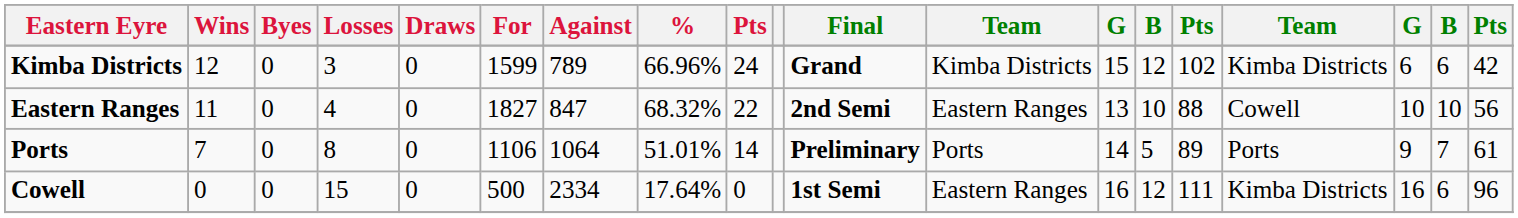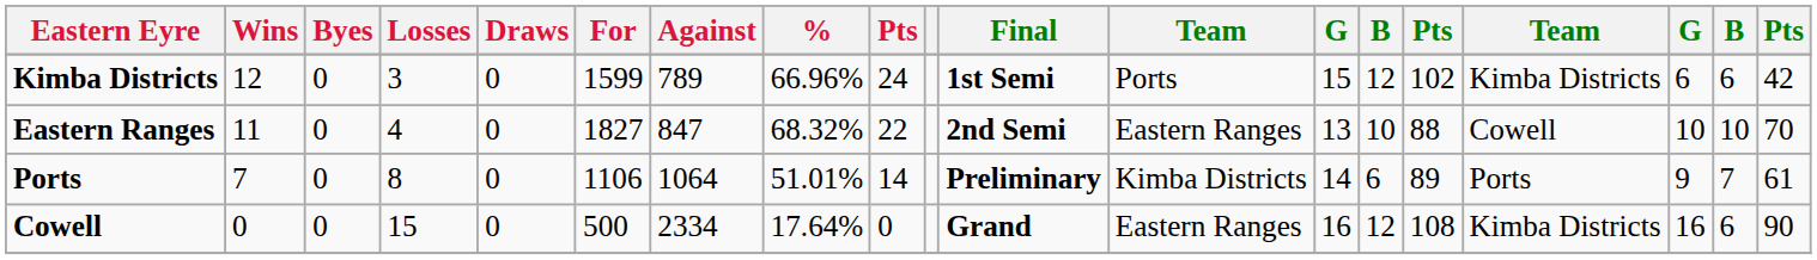row 2 | Final: Grand -> 1st Semi
row 2 | column 12: Kimba Districts -> Ports
row 3 | column 19: 56 -> 70
row 4 | column 12: Ports -> Kimba Districts
row 4 | column 14: 5 -> 6
row 5 | Final: 1st Semi -> Grand
row 5 | column 15: 111 -> 108
row 5 | column 19: 96 -> 90
